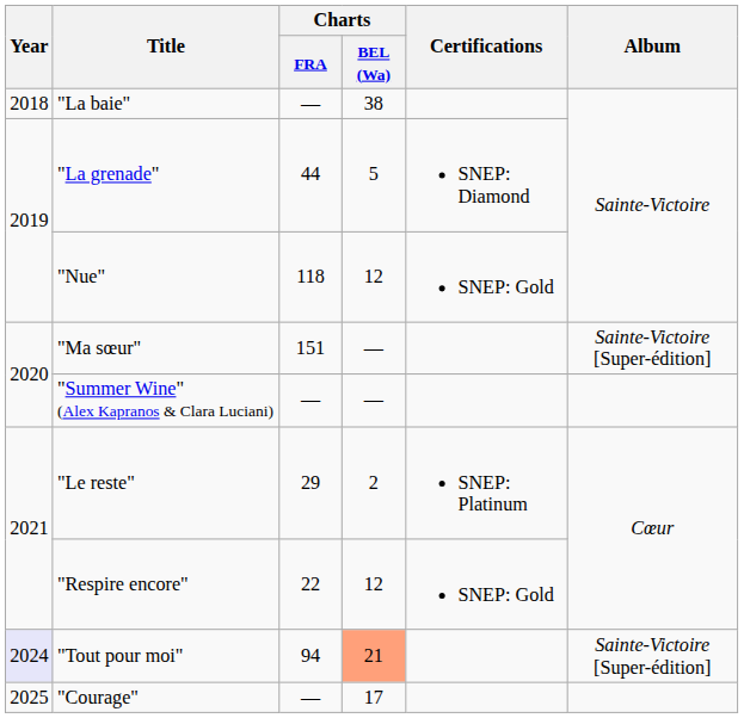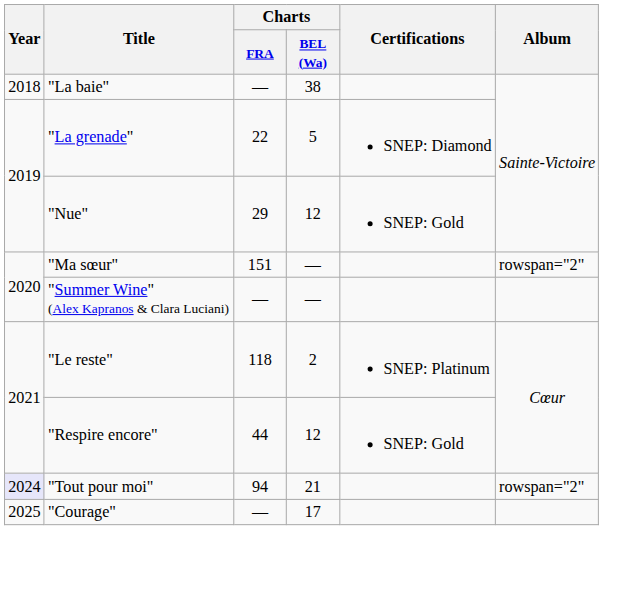"La grenade" | Charts / FRA: 44 -> 22
"Nue" | Charts / FRA: 118 -> 29
"Ma sœur" | Album: Sainte-Victoire [Super-édition] -> rowspan="2"
"Le reste" | Charts / FRA: 29 -> 118
"Respire encore" | Charts / FRA: 22 -> 44
"Tout pour moi" | Charts / BEL (Wa): lightsalmon background -> no background
"Tout pour moi" | Album: Sainte-Victoire [Super-édition] -> rowspan="2"
